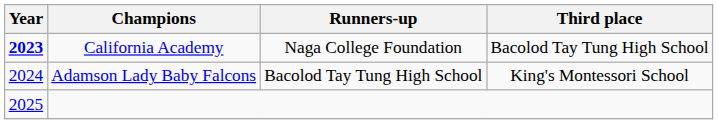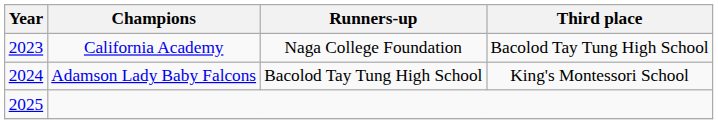California Academy | Year: bold -> normal
